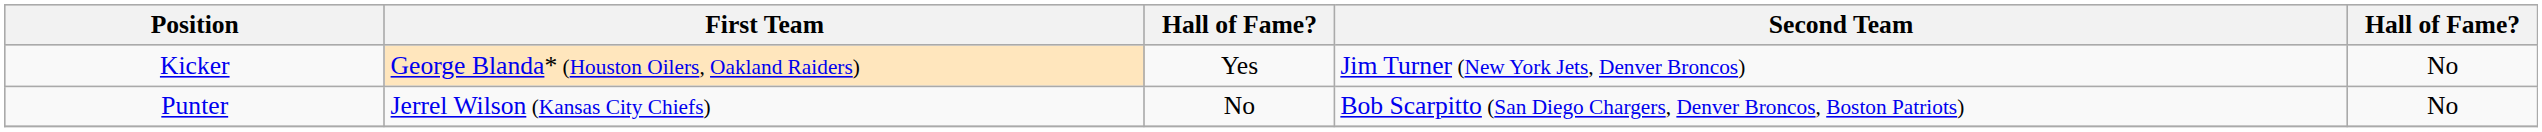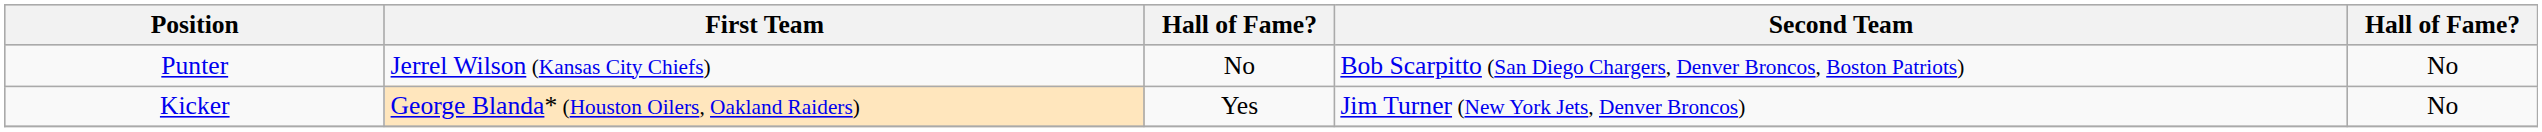rows swapped: Kicker <-> Punter
